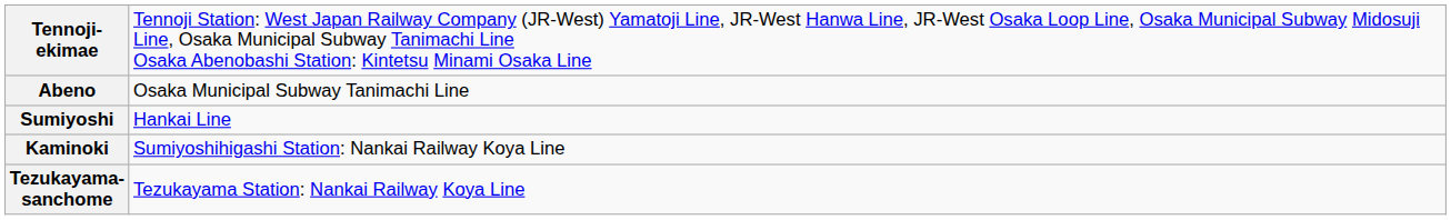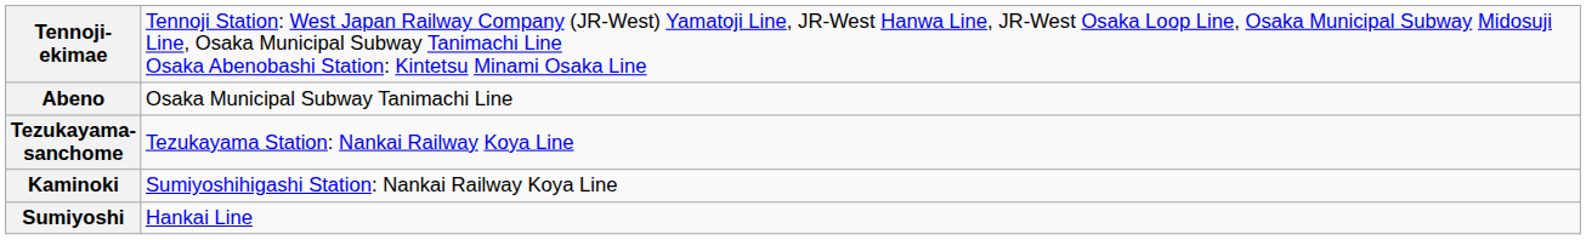rows swapped: Tezukayama-sanchome <-> Sumiyoshi
